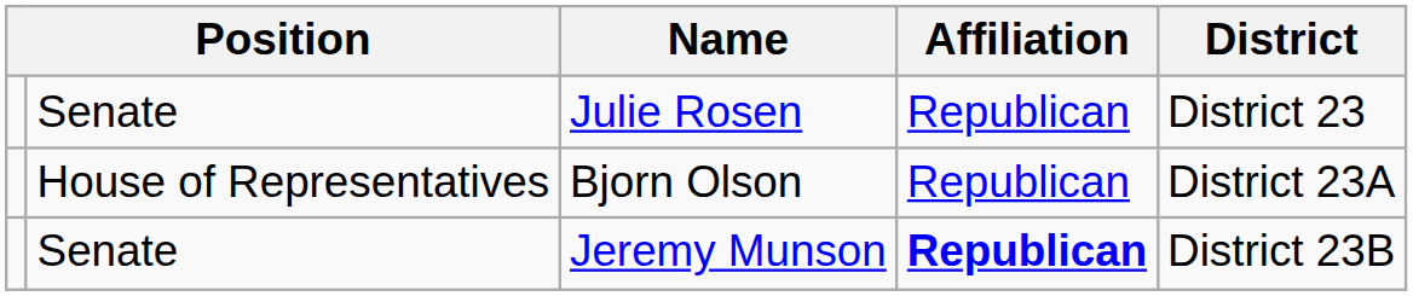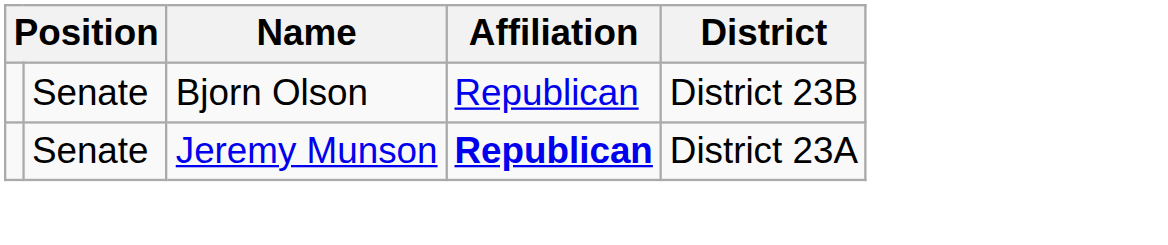- row: Senate | Julie Rosen | Republican | District 23
Bjorn Olson | column 2: House of Representatives -> Senate
Bjorn Olson | District: District 23A -> District 23B
Jeremy Munson | District: District 23B -> District 23A
